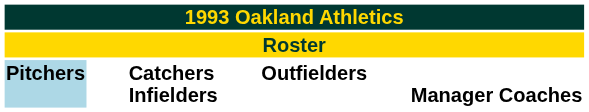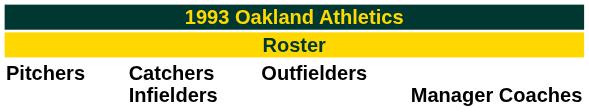Pitchers | column 1: lightblue background -> no background
